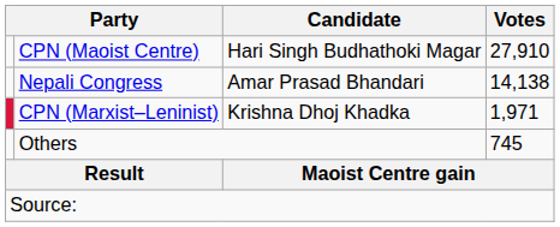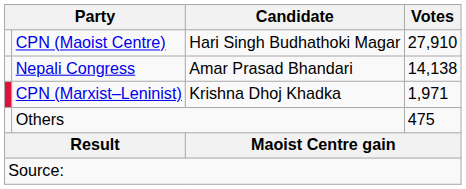Others | Votes: 745 -> 475
